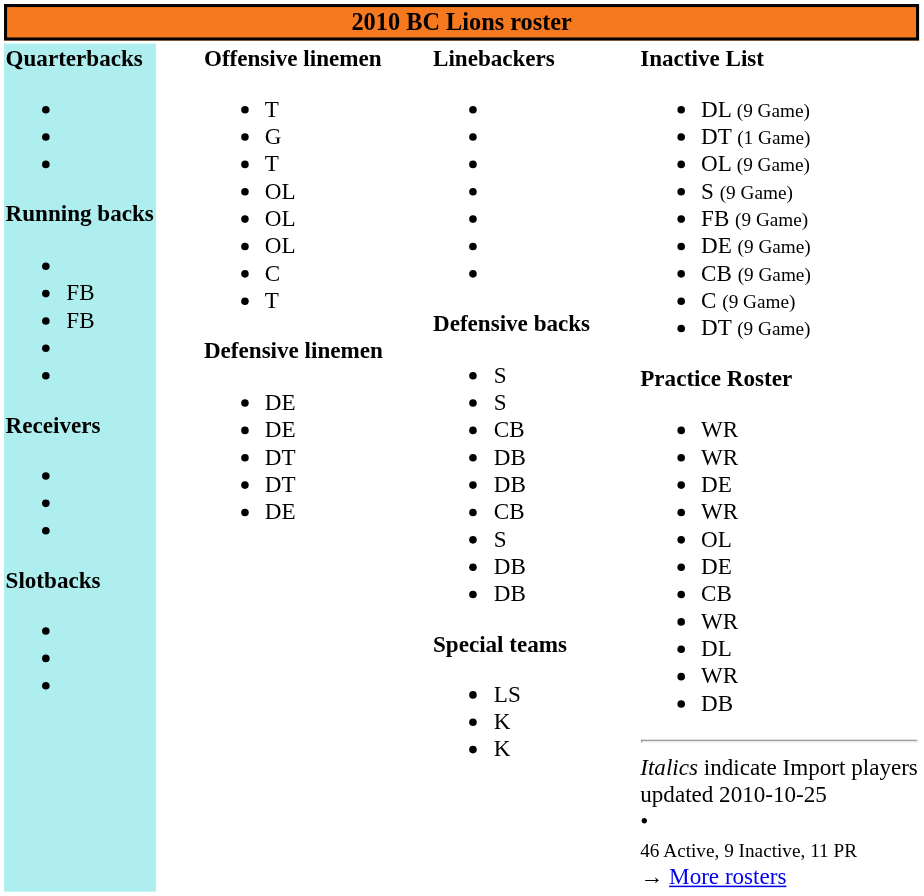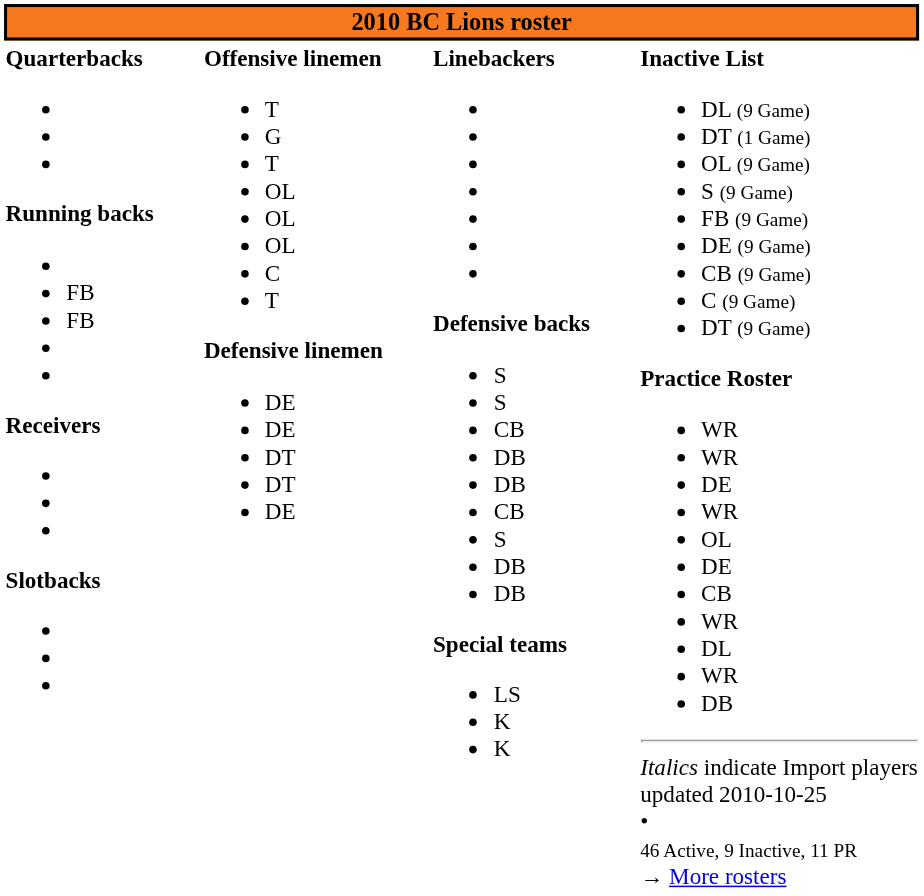Quarterbacks Running backs FB FB Receivers Slotbacks | column 1: paleturquoise background -> no background
